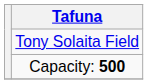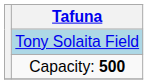Tony Solaita Field | Tafuna: no background -> lightblue background
